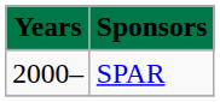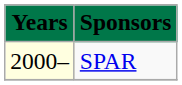SPAR | Years: no background -> lightyellow background
